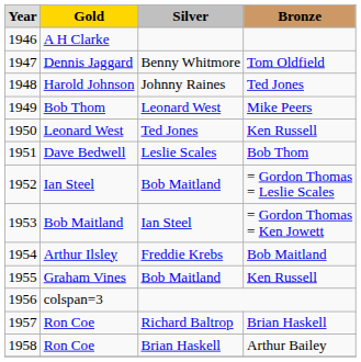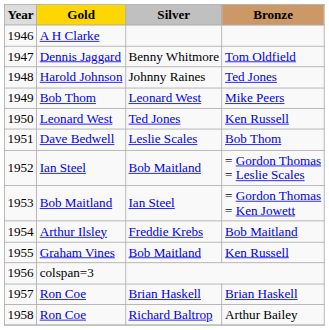1957 / Ron Coe | column 3: Richard Baltrop -> Brian Haskell
1958 / Ron Coe | column 3: Brian Haskell -> Richard Baltrop
